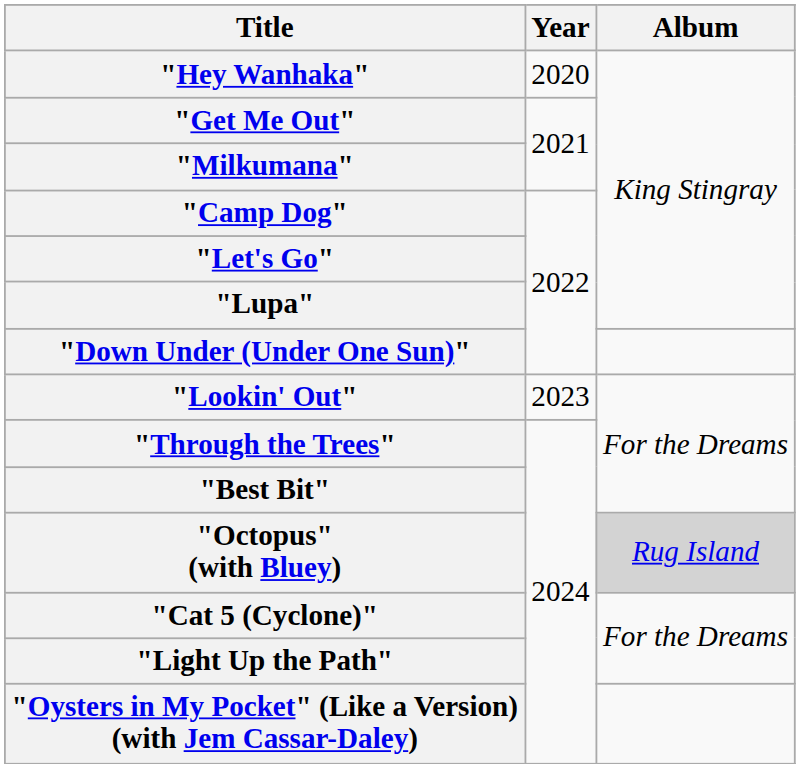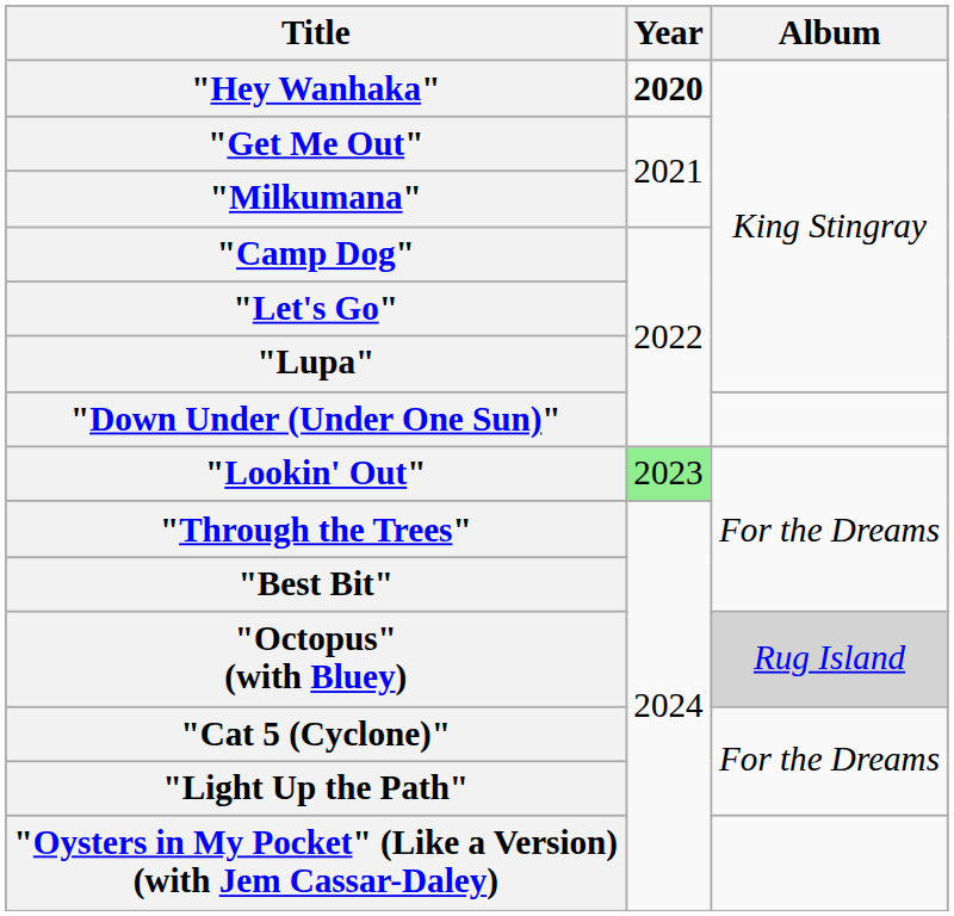"Hey Wanhaka" | Year: normal -> bold
"Lookin' Out" | Year: no background -> lightgreen background
